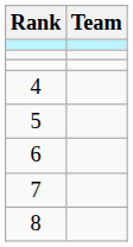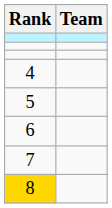row 9 | Rank: no background -> gold background
